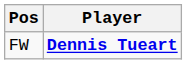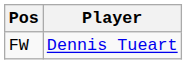FW | Player: bold -> normal
